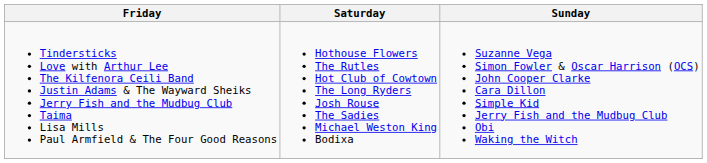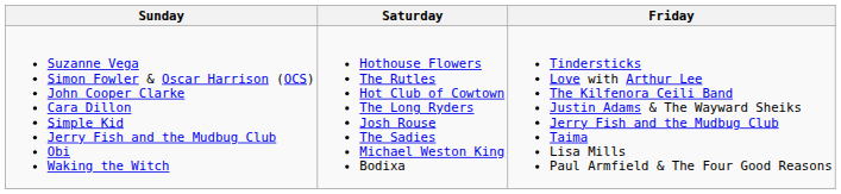columns swapped: Friday <-> Sunday
